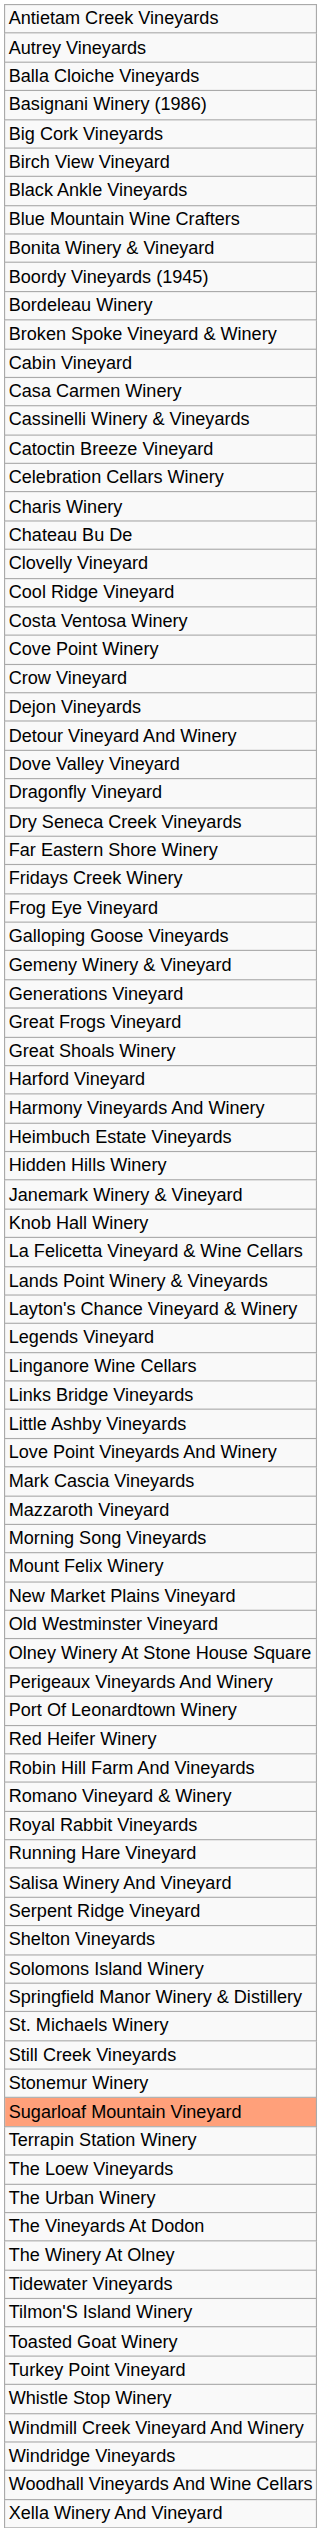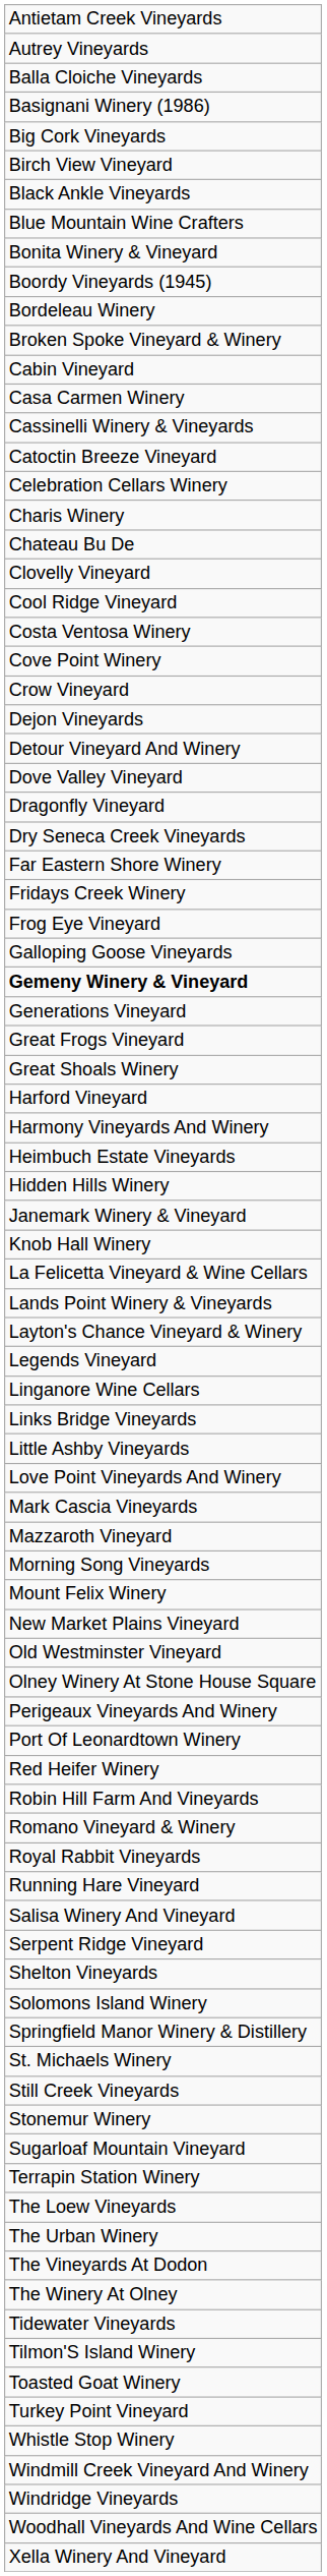row 34 | column 1: normal -> bold
row 74 | column 1: lightsalmon background -> no background
